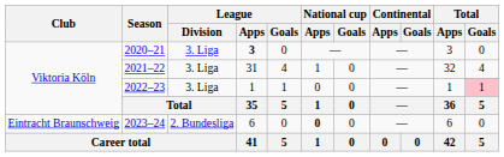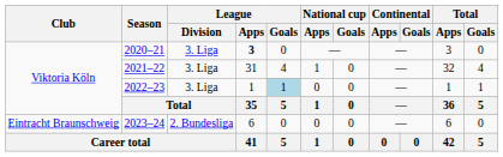2022–23 | League / Goals: no background -> lightblue background
2022–23 | Total / Goals: pink background -> no background
2023–24 | National cup / Apps: bold -> normal
